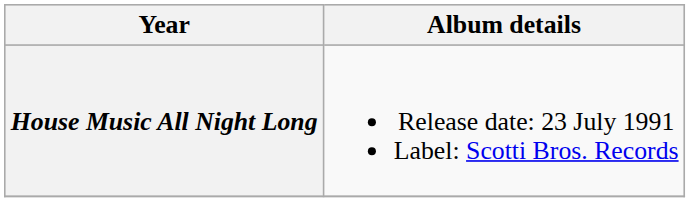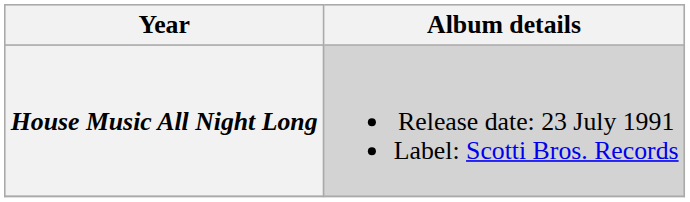row 2 | Album details: no background -> lightgrey background
